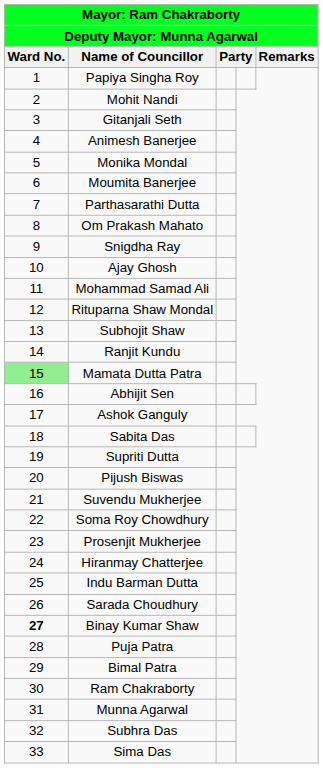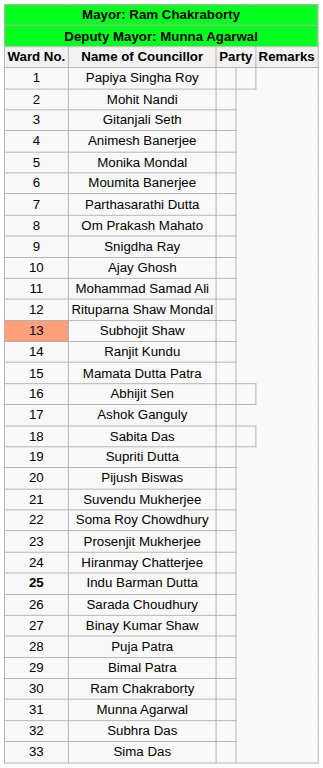Subhojit Shaw | Ward No.: no background -> lightsalmon background
Mamata Dutta Patra | Ward No.: lightgreen background -> no background
Indu Barman Dutta | Ward No.: normal -> bold
Binay Kumar Shaw | Ward No.: bold -> normal
